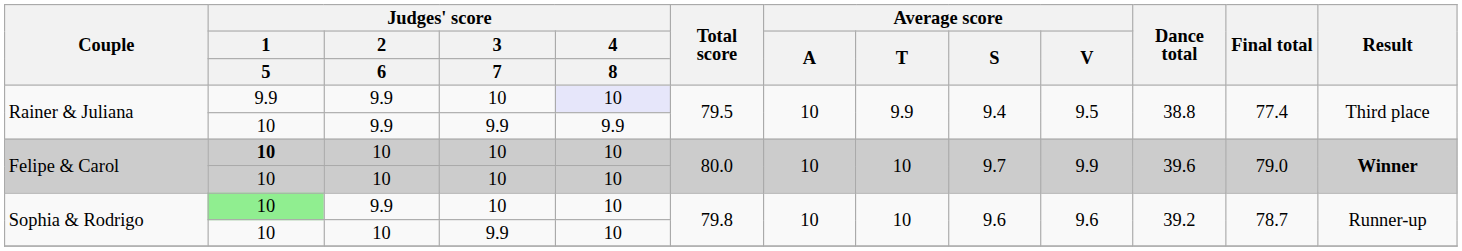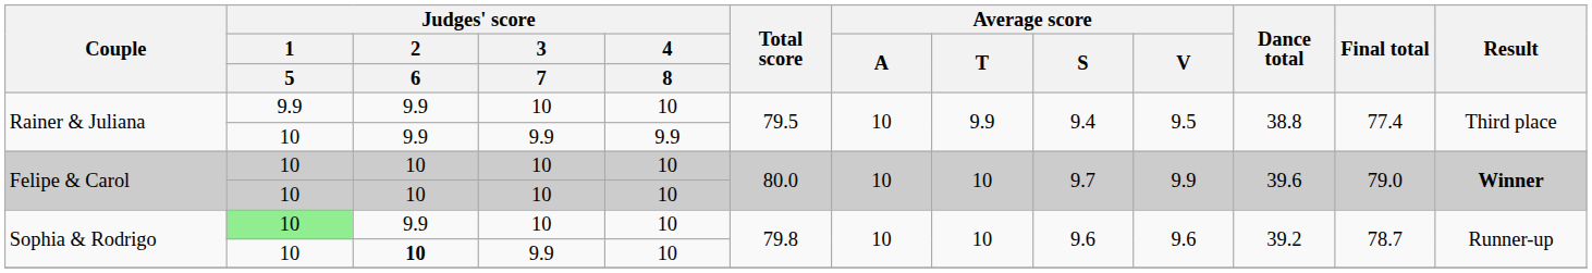row 4 | Judges' score / 4 / 8: lavender background -> no background
row 6 | Judges' score / 1 / 5: bold -> normal
row 9 | Judges' score / 2 / 6: normal -> bold
